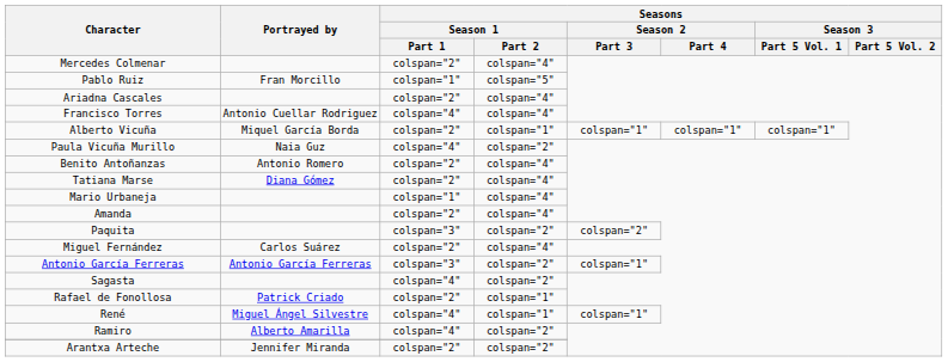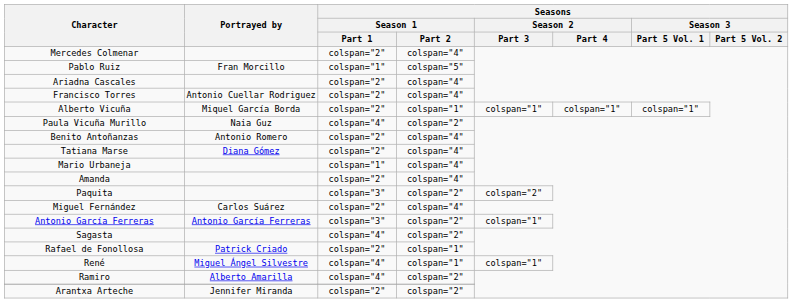Francisco Torres | Seasons / Season 1 / Part 1: colspan="4" -> colspan="2"
